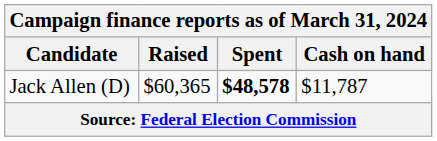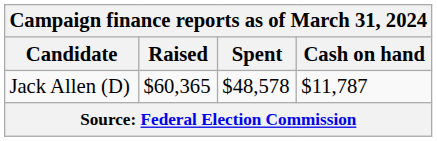Jack Allen (D) | Spent: bold -> normal
